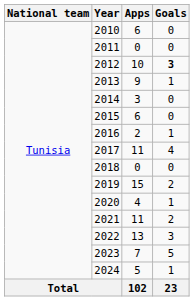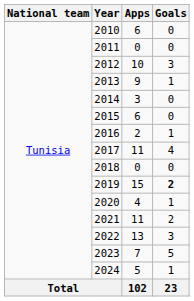2012 | Goals: bold -> normal
2019 | Goals: normal -> bold
